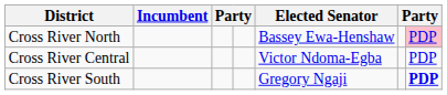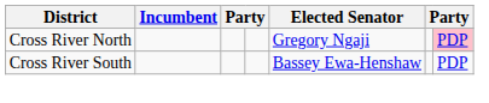Cross River North | Elected Senator: Bassey Ewa-Henshaw -> Gregory Ngaji
- row: Cross River Central | Victor Ndoma-Egba | PDP
Cross River South | Elected Senator: Gregory Ngaji -> Bassey Ewa-Henshaw
Cross River South | column 7: bold -> normal
